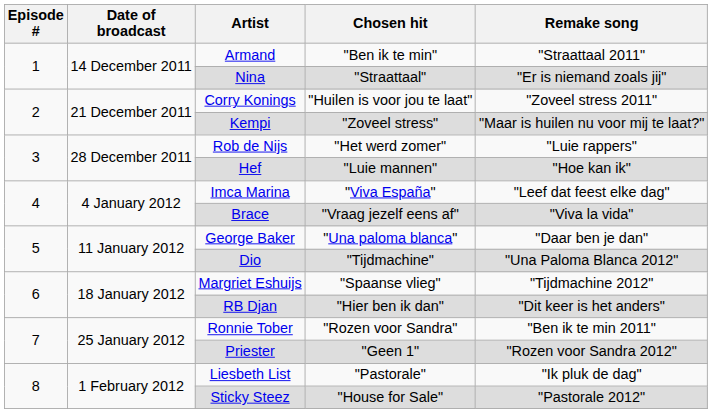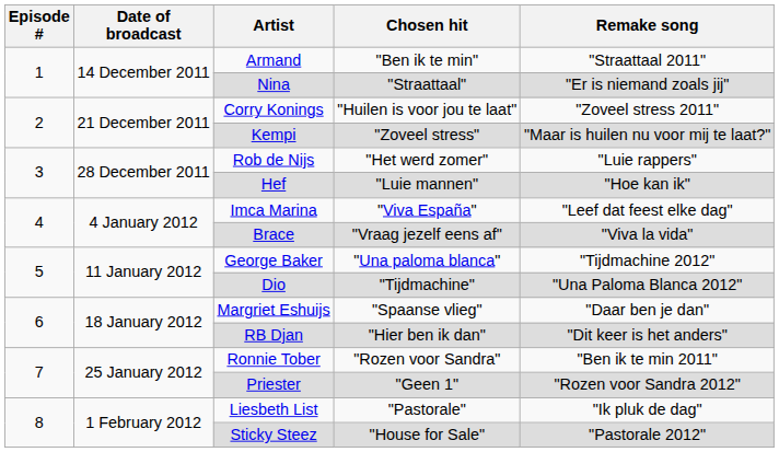George Baker | Remake song: "Daar ben je dan" -> "Tijdmachine 2012"
Margriet Eshuijs | Remake song: "Tijdmachine 2012" -> "Daar ben je dan"
